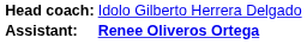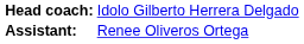Assistant: | column 2: bold -> normal
